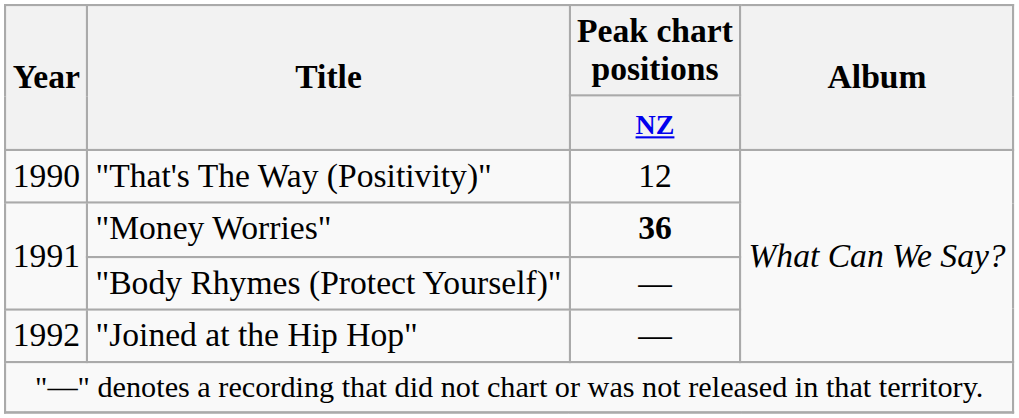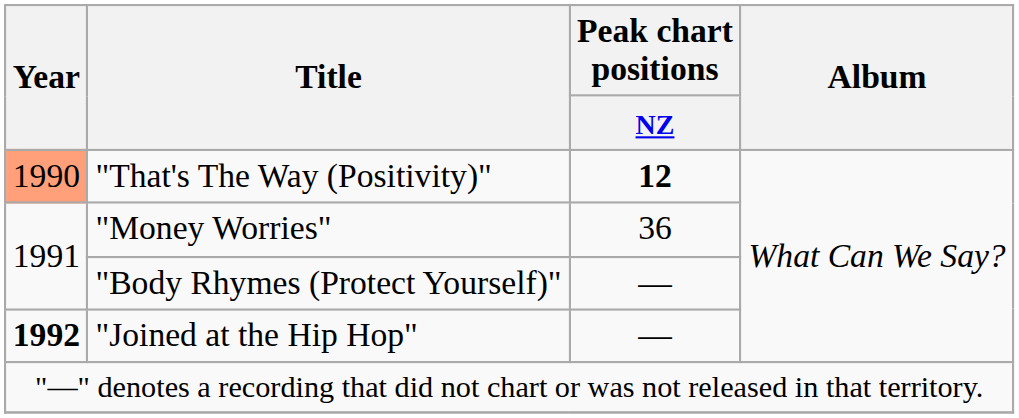"That's The Way (Positivity)" | Year: no background -> lightsalmon background
"That's The Way (Positivity)" | Peak chart positions / NZ: normal -> bold
"Money Worries" | Peak chart positions / NZ: bold -> normal
"Joined at the Hip Hop" | Year: normal -> bold
